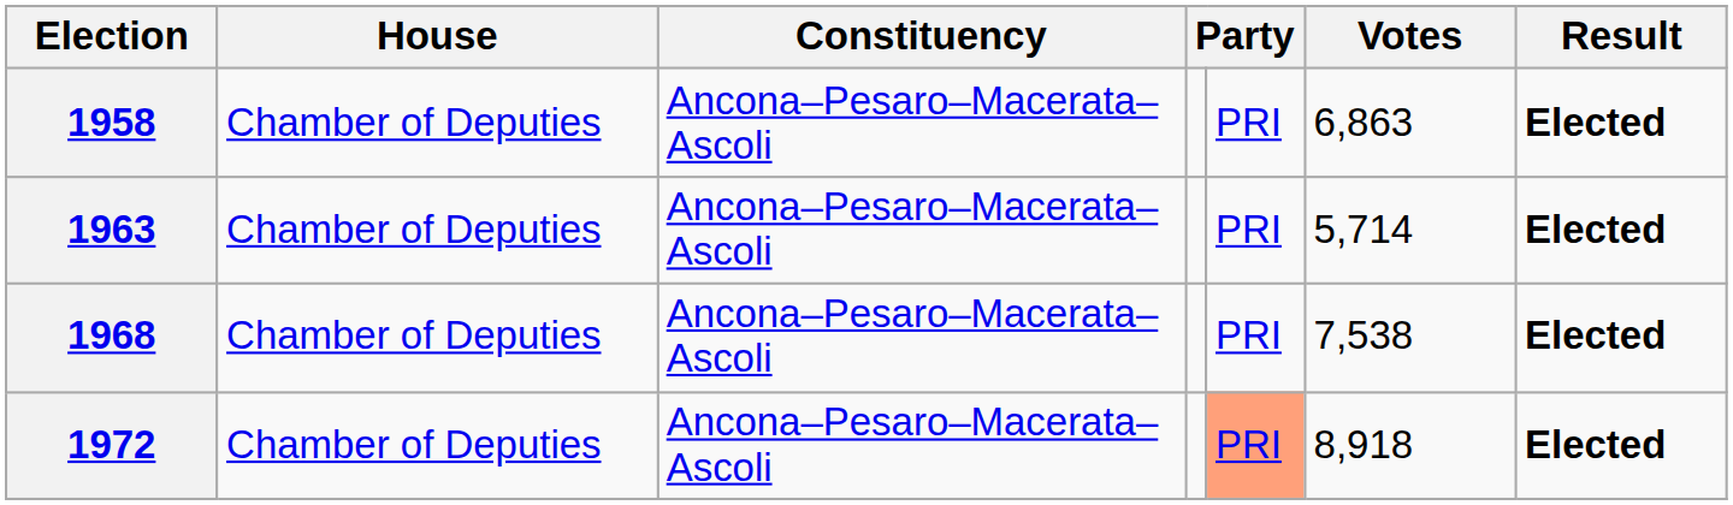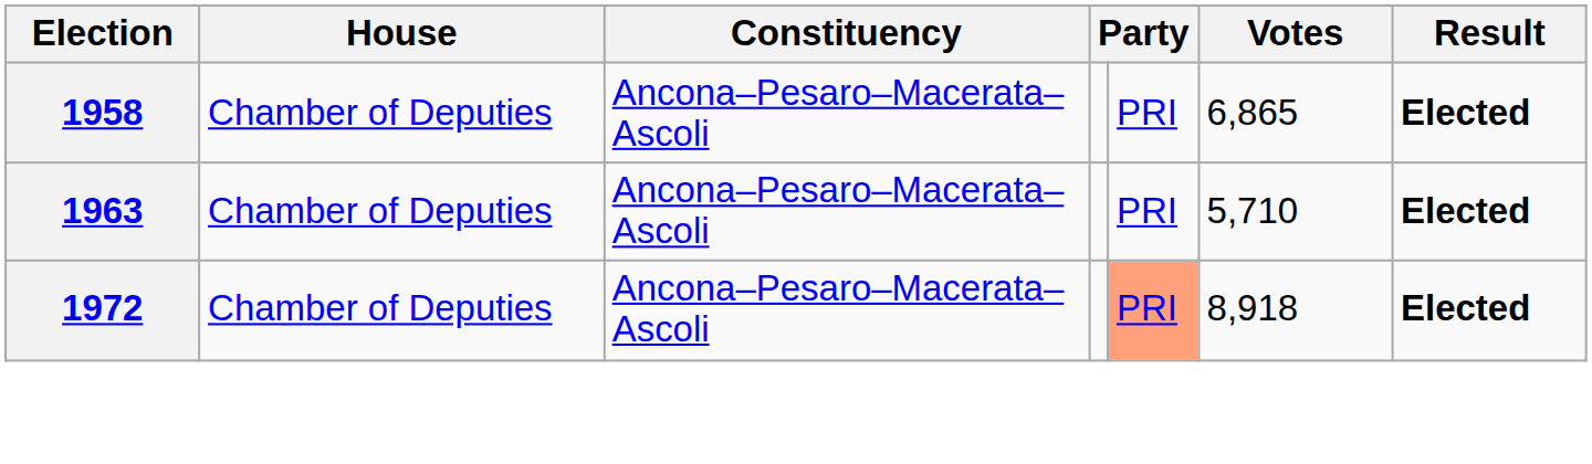1958 | Votes: 6,863 -> 6,865
1963 | Votes: 5,714 -> 5,710
- row: 1968 | Chamber of Deputies | Ancona–Pesaro–Macerata–Ascoli | PRI | 7,538 | Elected
